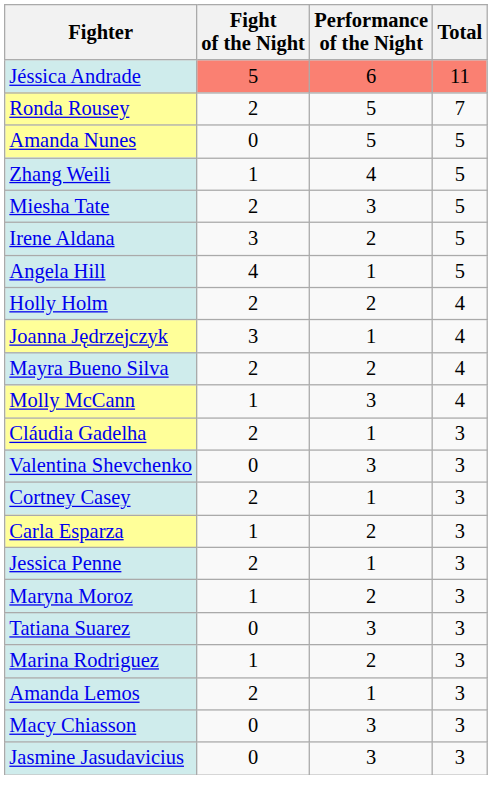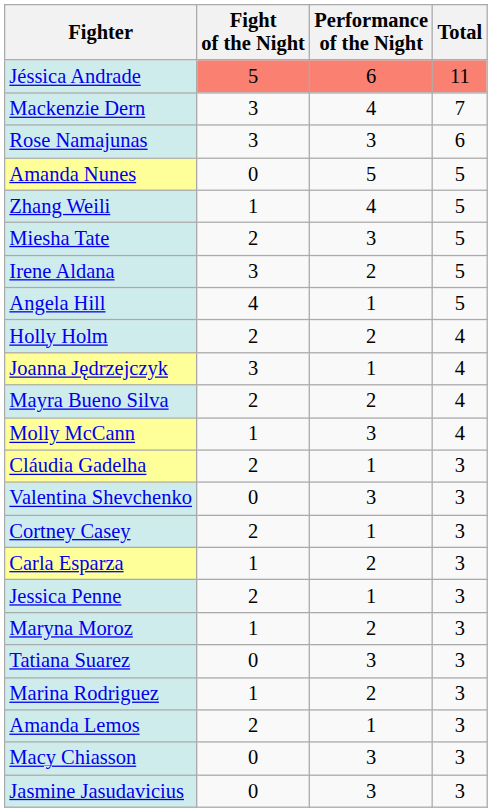- row: Ronda Rousey | 2 | 5 | 7
+ row: Mackenzie Dern | 3 | 4 | 7
+ row: Rose Namajunas | 3 | 3 | 6
